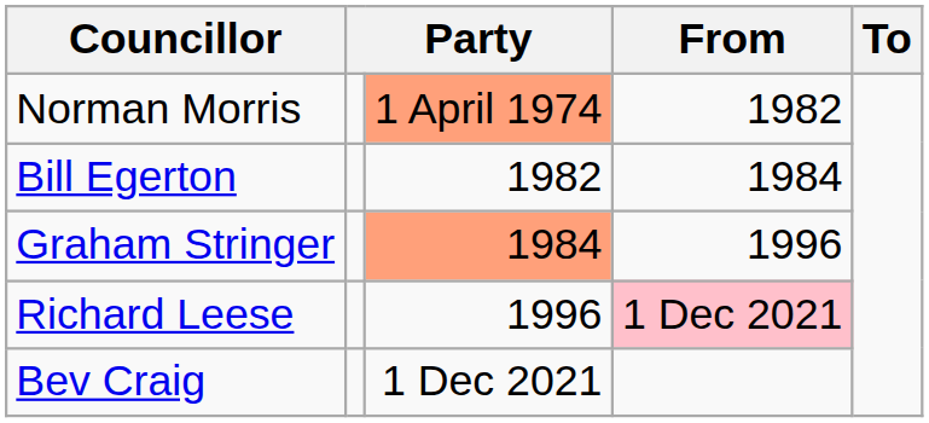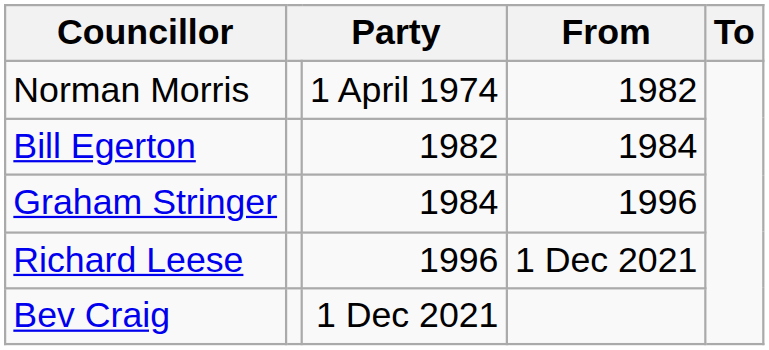Norman Morris | column 3: lightsalmon background -> no background
Graham Stringer | column 3: lightsalmon background -> no background
Richard Leese | From: pink background -> no background
